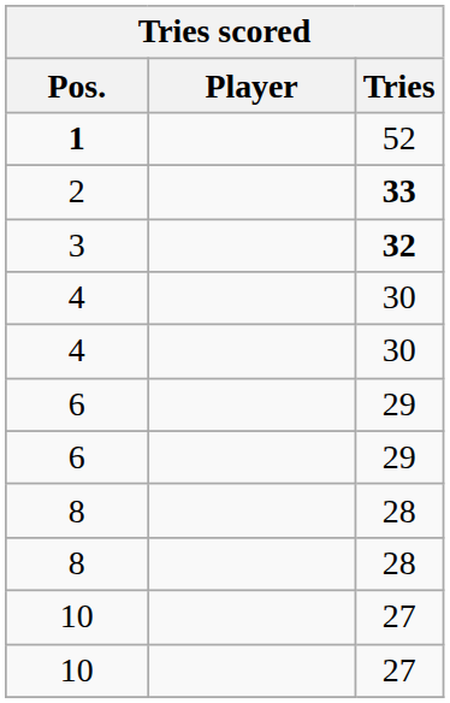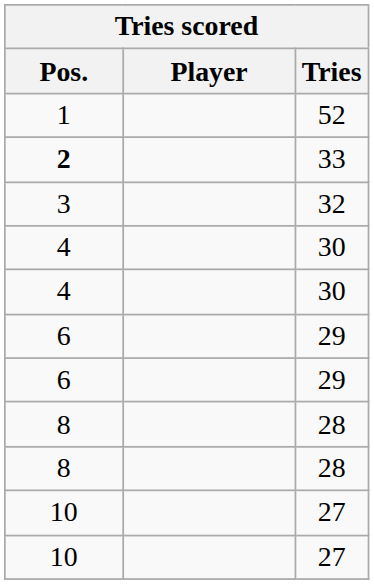1 | Pos.: bold -> normal
2 | Pos.: normal -> bold
2 | Tries: bold -> normal
3 | Tries: bold -> normal
